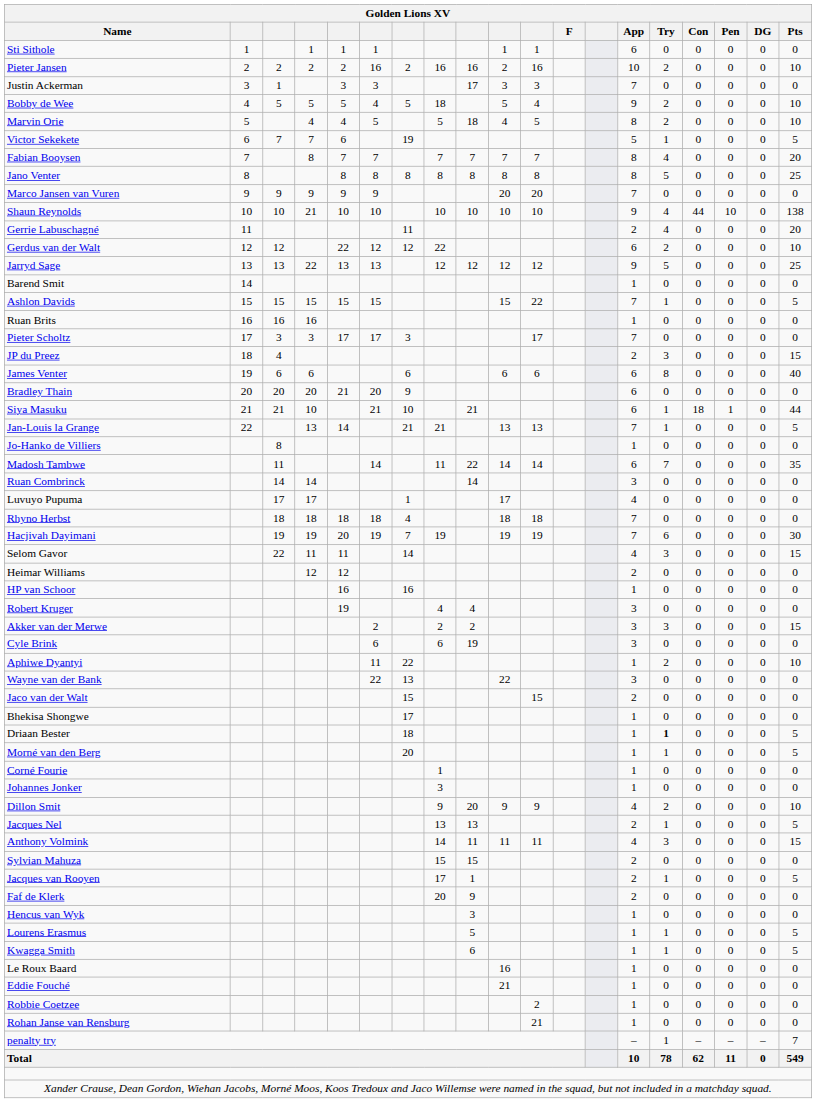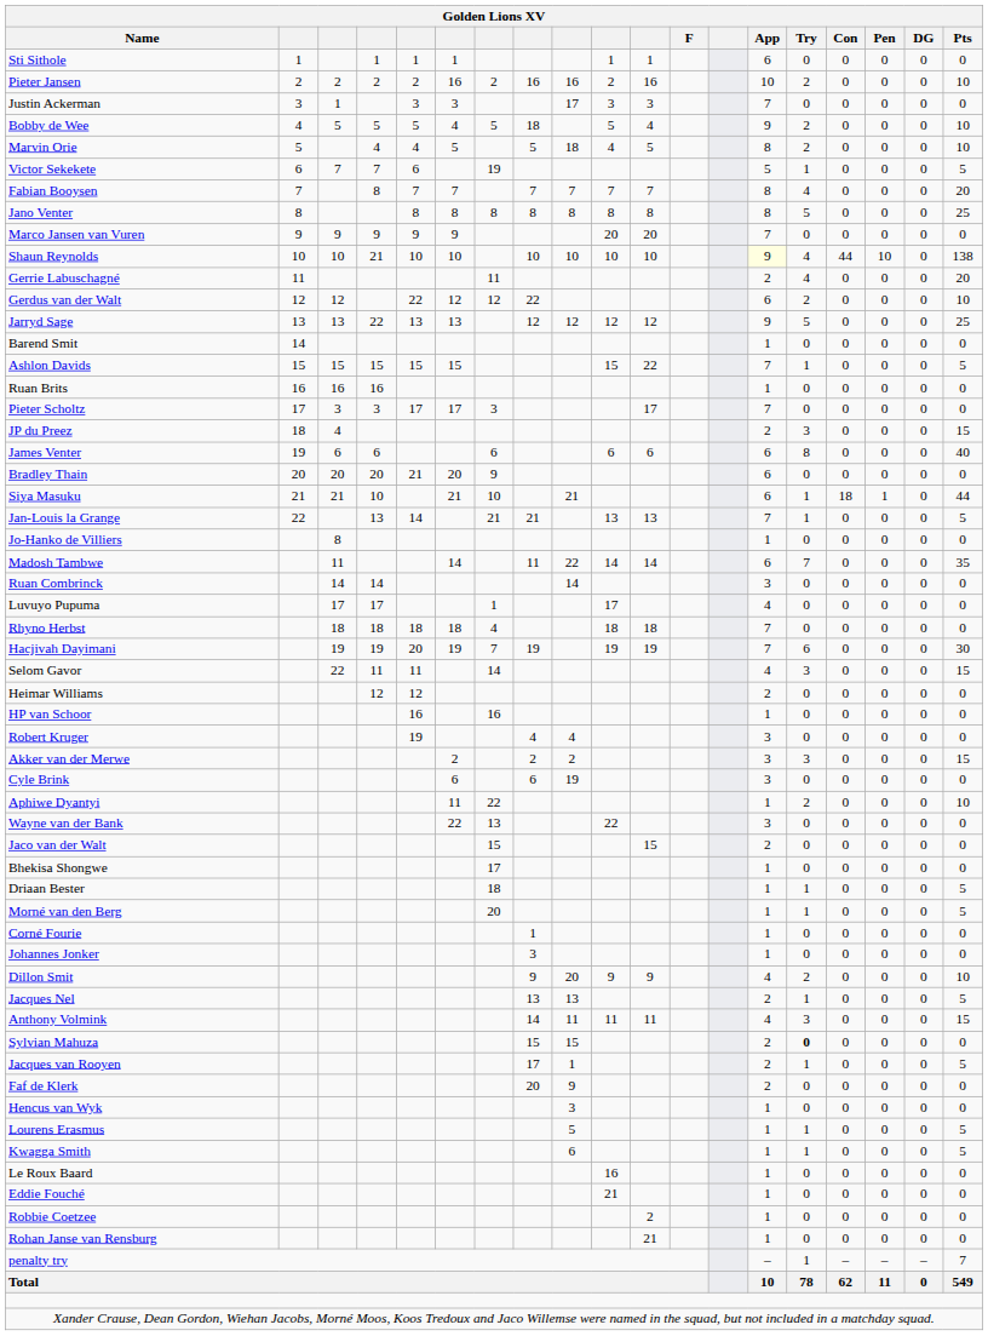Shaun Reynolds | App: no background -> lightyellow background
Driaan Bester | Try: bold -> normal
Sylvian Mahuza | Try: normal -> bold
